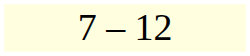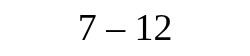row 1 | column 1: lightyellow background -> no background
